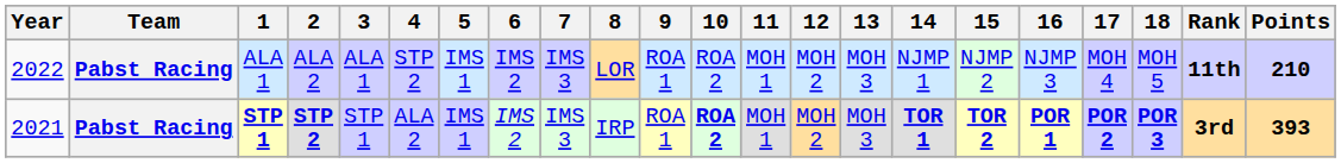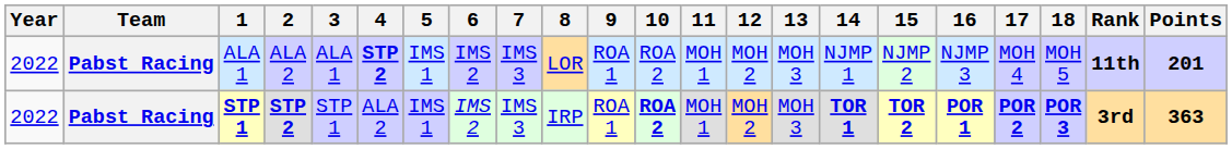row 2 | 4: normal -> bold
row 2 | Points: 210 -> 201
row 3 | Year: 2021 -> 2022
row 3 | Points: 393 -> 363
